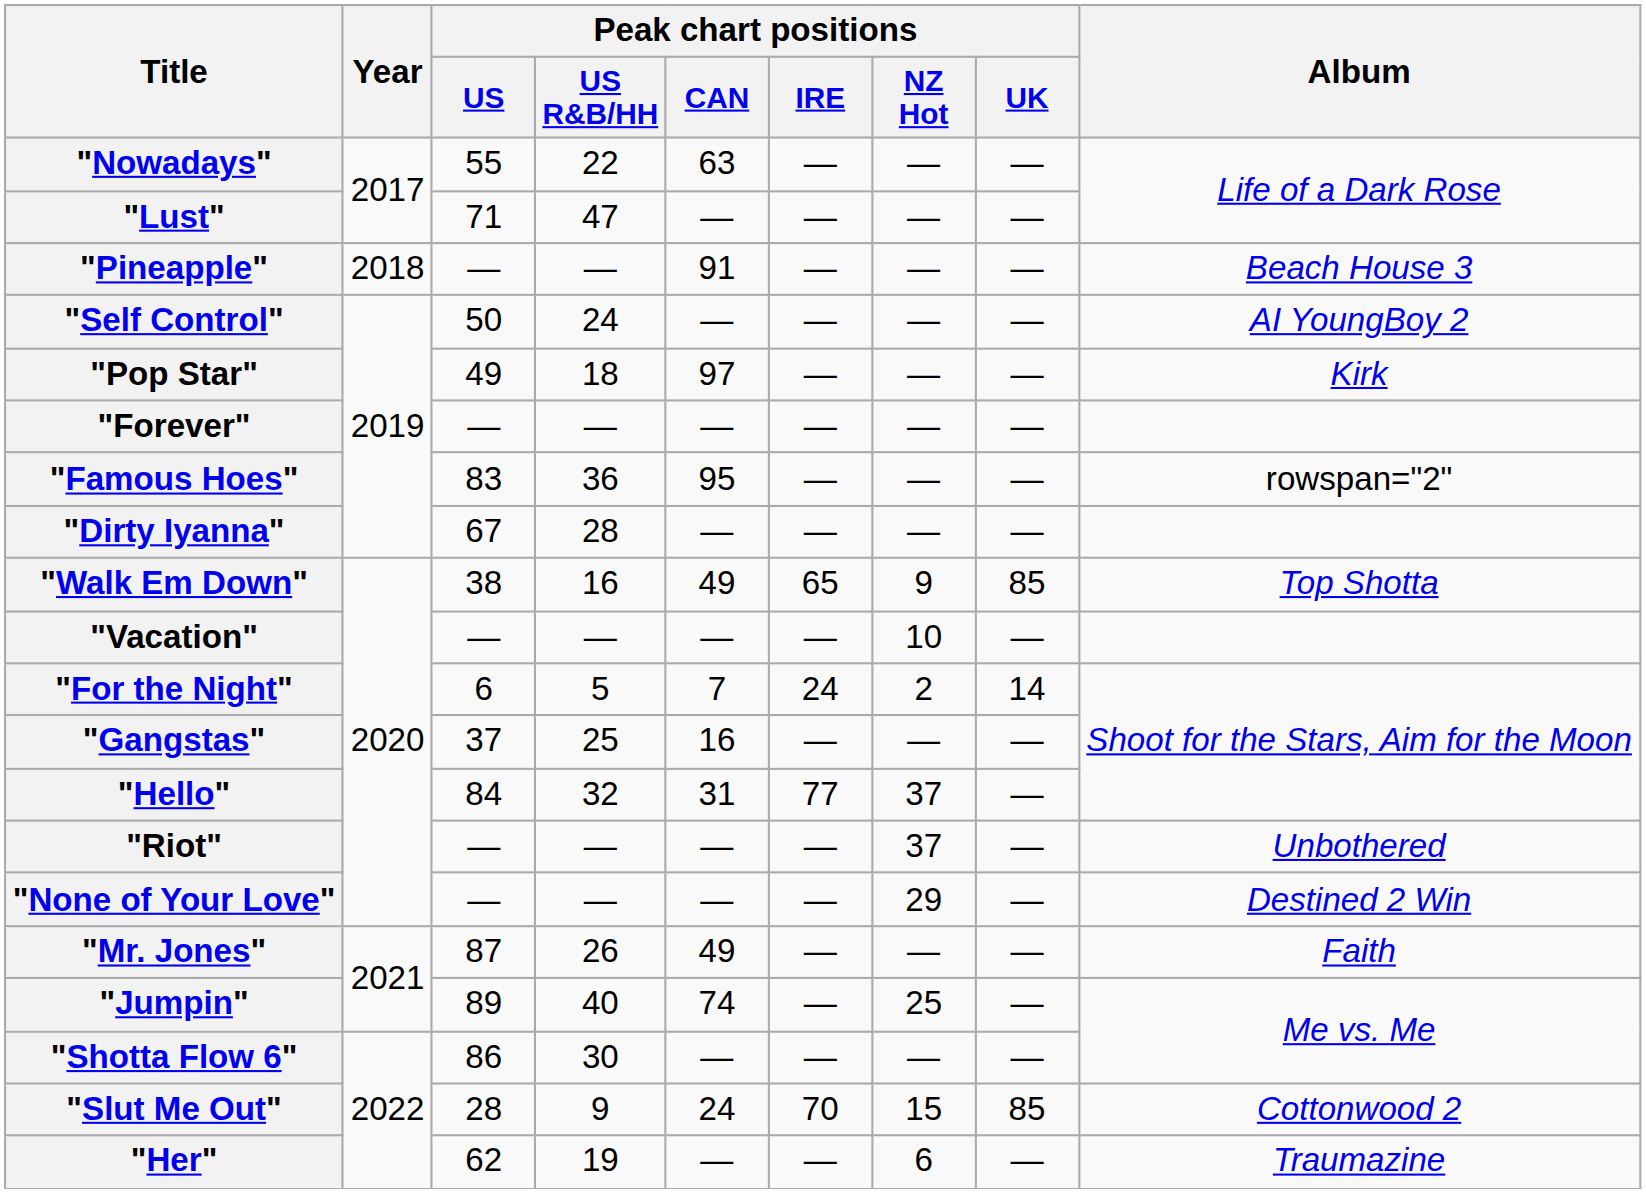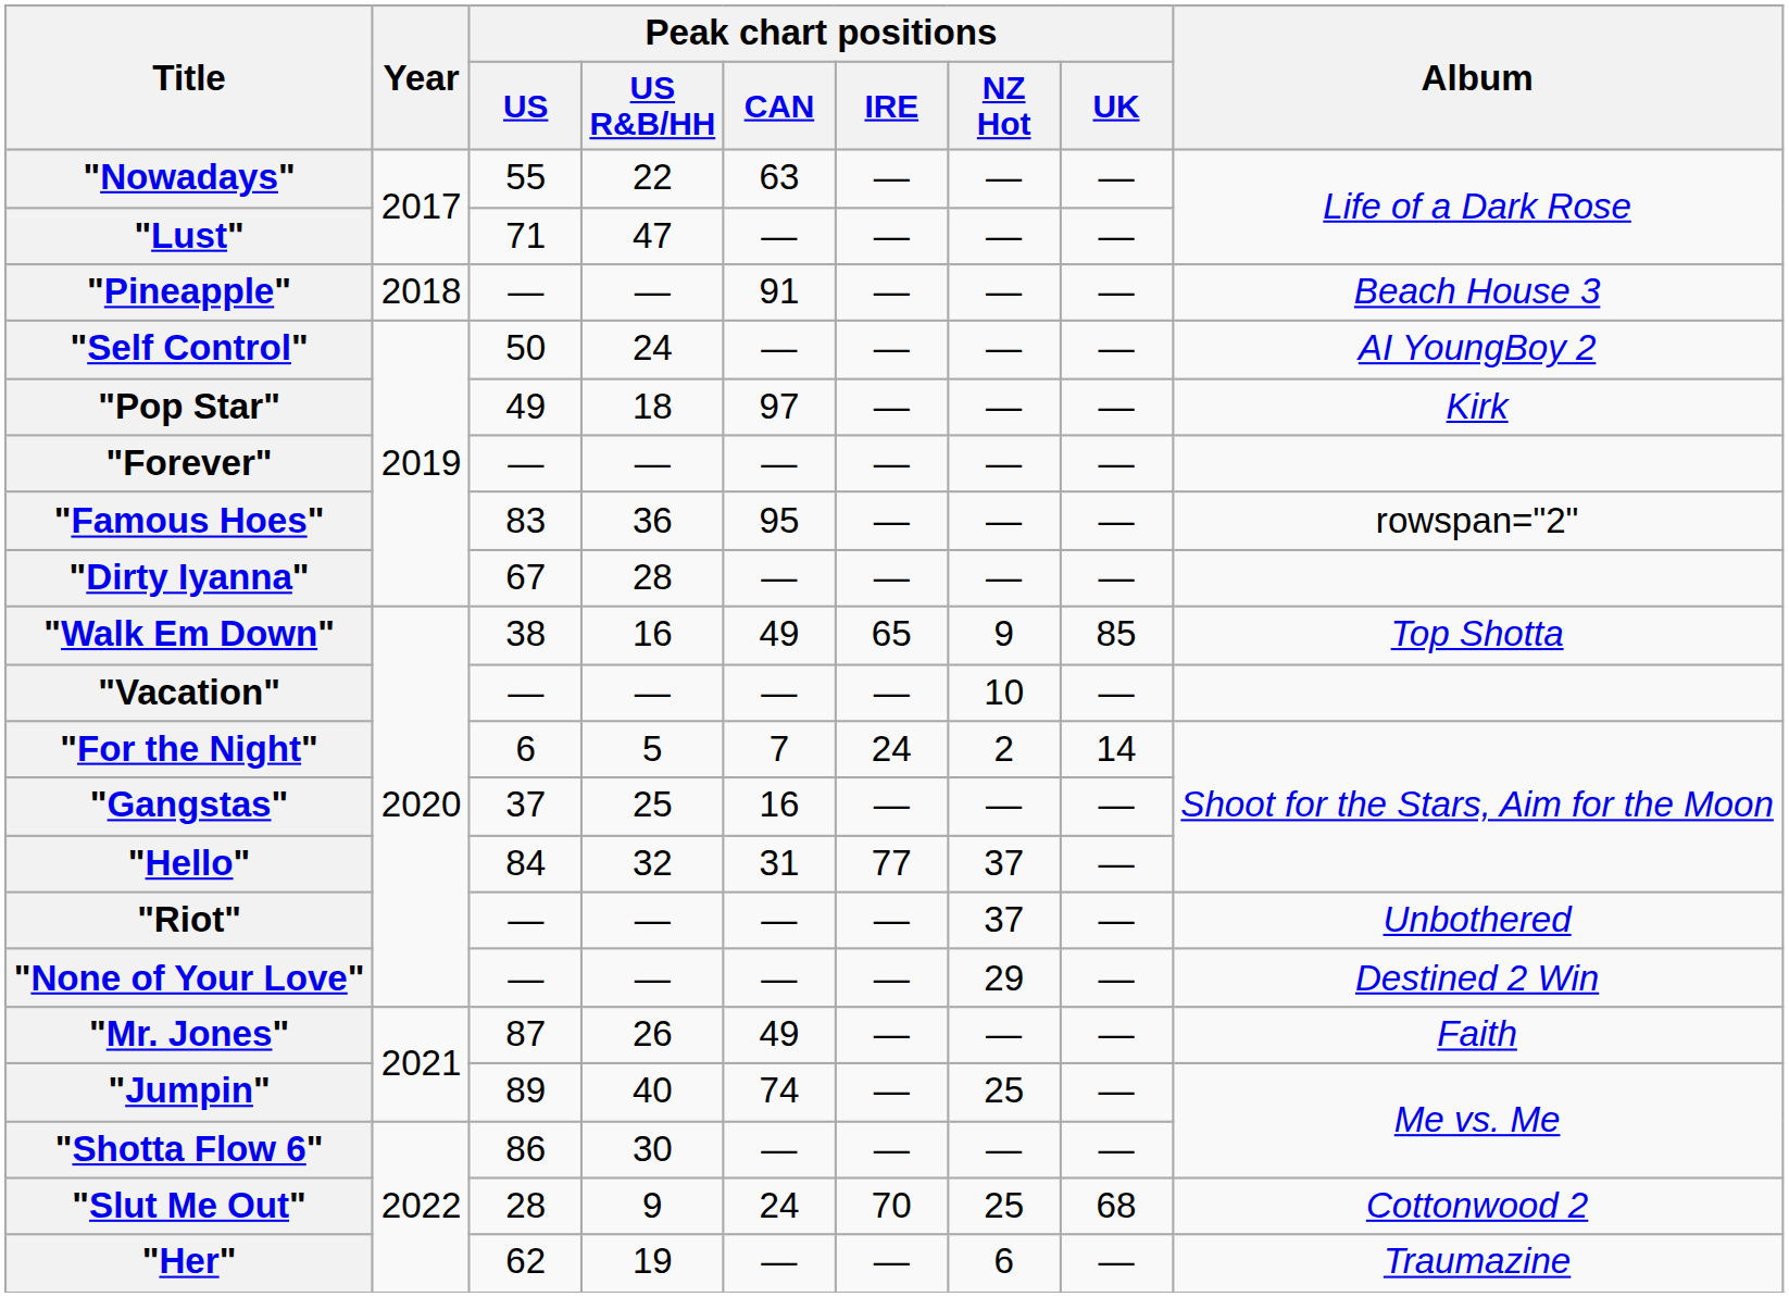"Slut Me Out" | Peak chart positions / NZ Hot: 15 -> 25
"Slut Me Out" | Peak chart positions / UK: 85 -> 68
